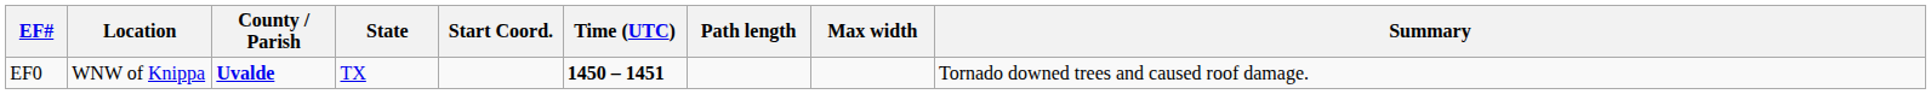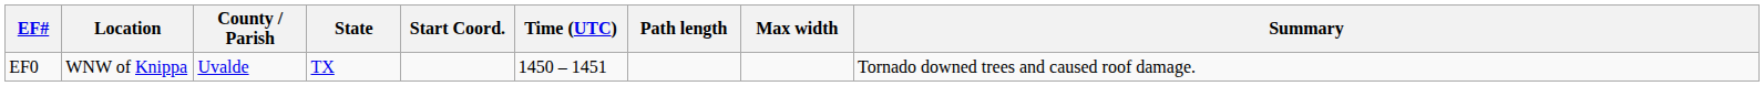EF0 | County / Parish: bold -> normal
EF0 | Time (UTC): bold -> normal
